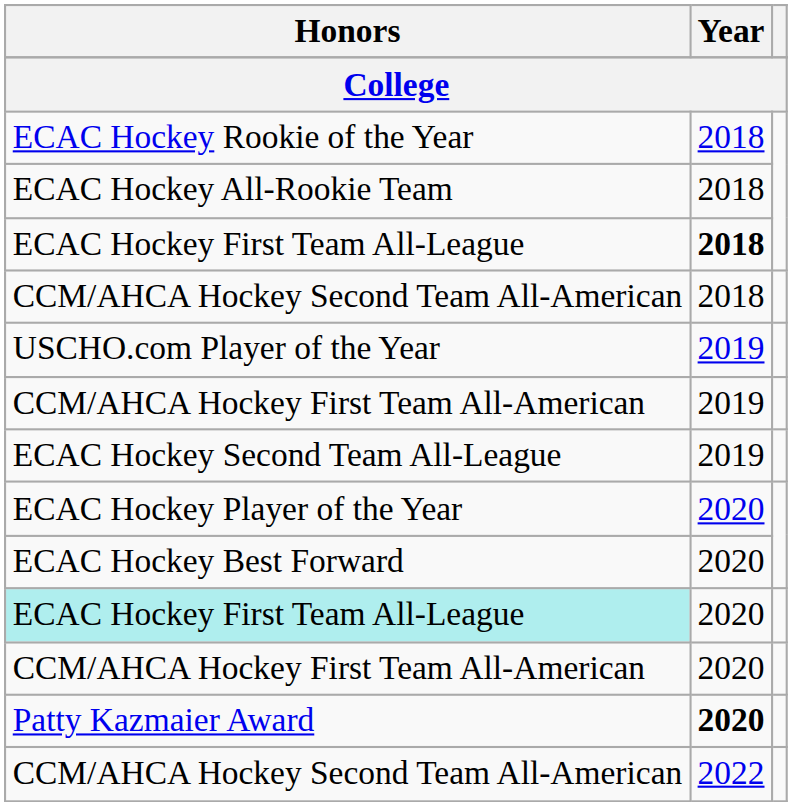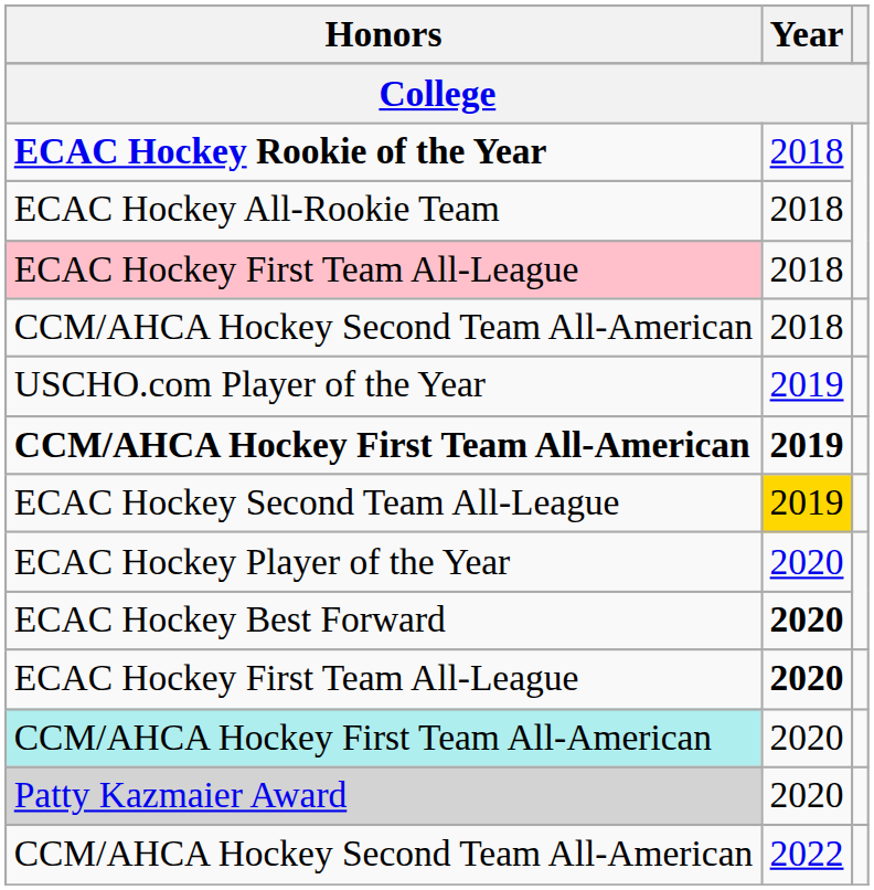ECAC Hockey Rookie of the Year | Honors: normal -> bold
ECAC Hockey First Team All-League / 2018 | Honors: no background -> pink background
ECAC Hockey First Team All-League / 2018 | Year: bold -> normal
CCM/AHCA Hockey First Team All-American / 2019 | Honors: normal -> bold
CCM/AHCA Hockey First Team All-American / 2019 | Year: normal -> bold
ECAC Hockey Second Team All-League | Year: no background -> gold background
ECAC Hockey Best Forward | Year: normal -> bold
ECAC Hockey First Team All-League / 2020 | Honors: paleturquoise background -> no background
ECAC Hockey First Team All-League / 2020 | Year: normal -> bold
CCM/AHCA Hockey First Team All-American / 2020 | Honors: no background -> paleturquoise background
Patty Kazmaier Award | Honors: no background -> lightgrey background
Patty Kazmaier Award | Year: bold -> normal
